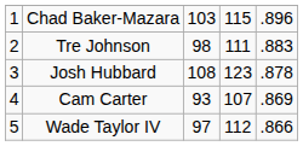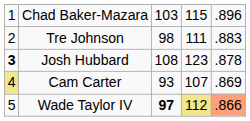Josh Hubbard | column 1: normal -> bold
Cam Carter | column 1: no background -> khaki background
Wade Taylor IV | column 3: normal -> bold
Wade Taylor IV | column 4: no background -> khaki background
Wade Taylor IV | column 5: no background -> lightsalmon background
